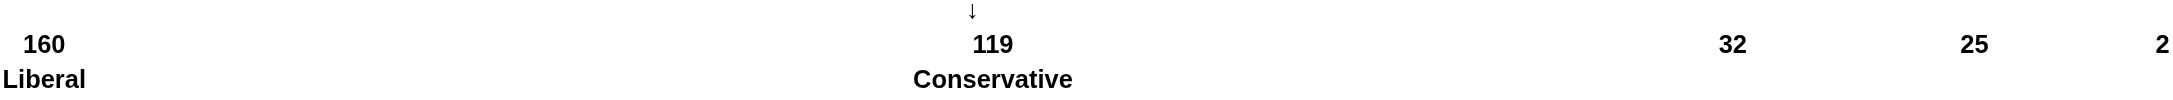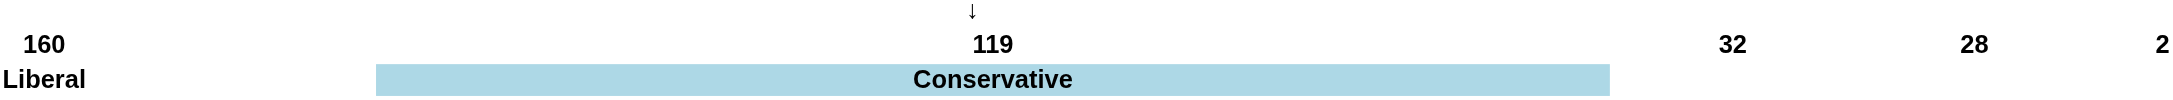160 | column 4: 25 -> 28
Liberal | column 2: no background -> lightblue background
